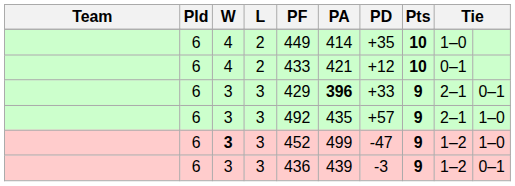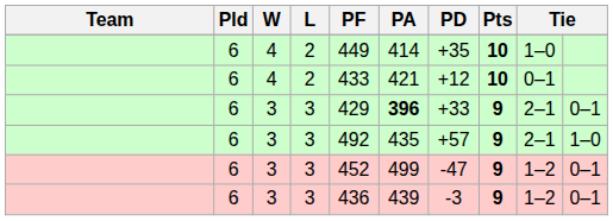row 6 | W: bold -> normal
row 6 | column 10: 1–0 -> 0–1
